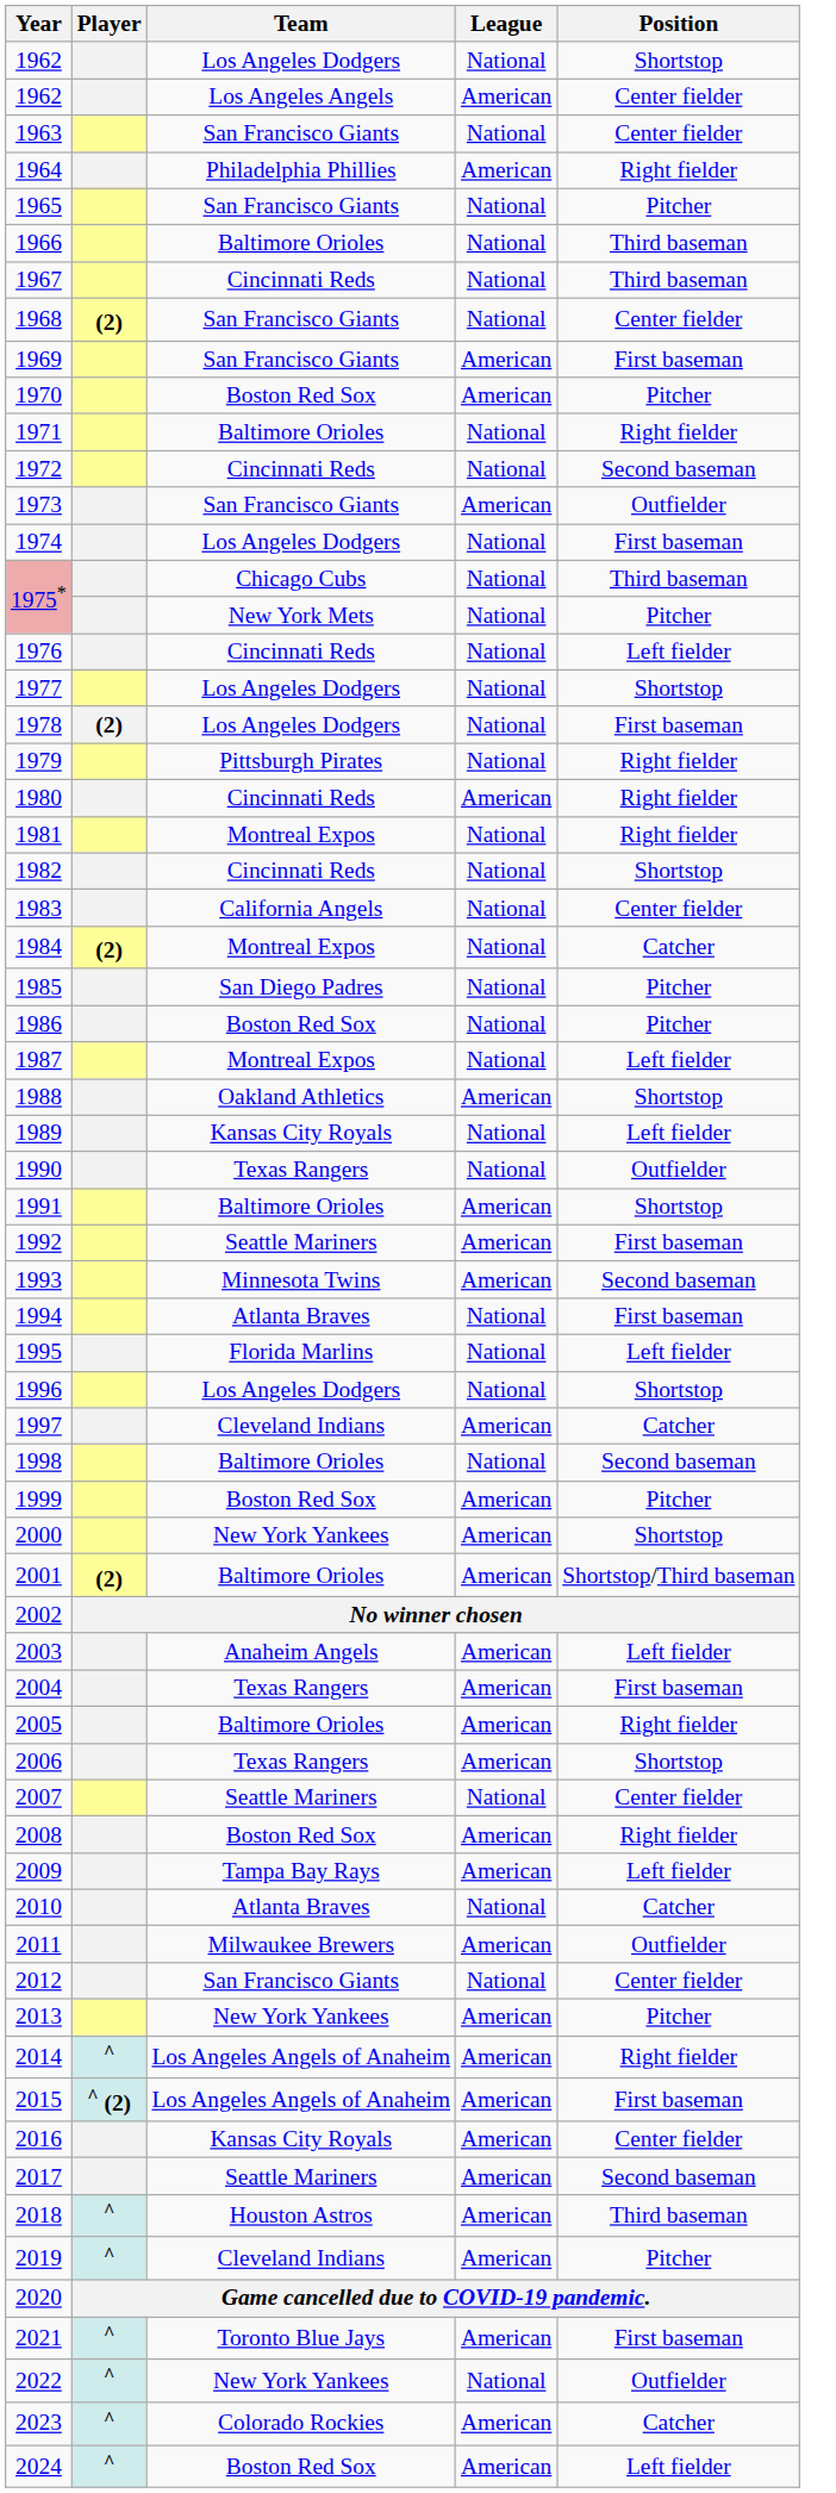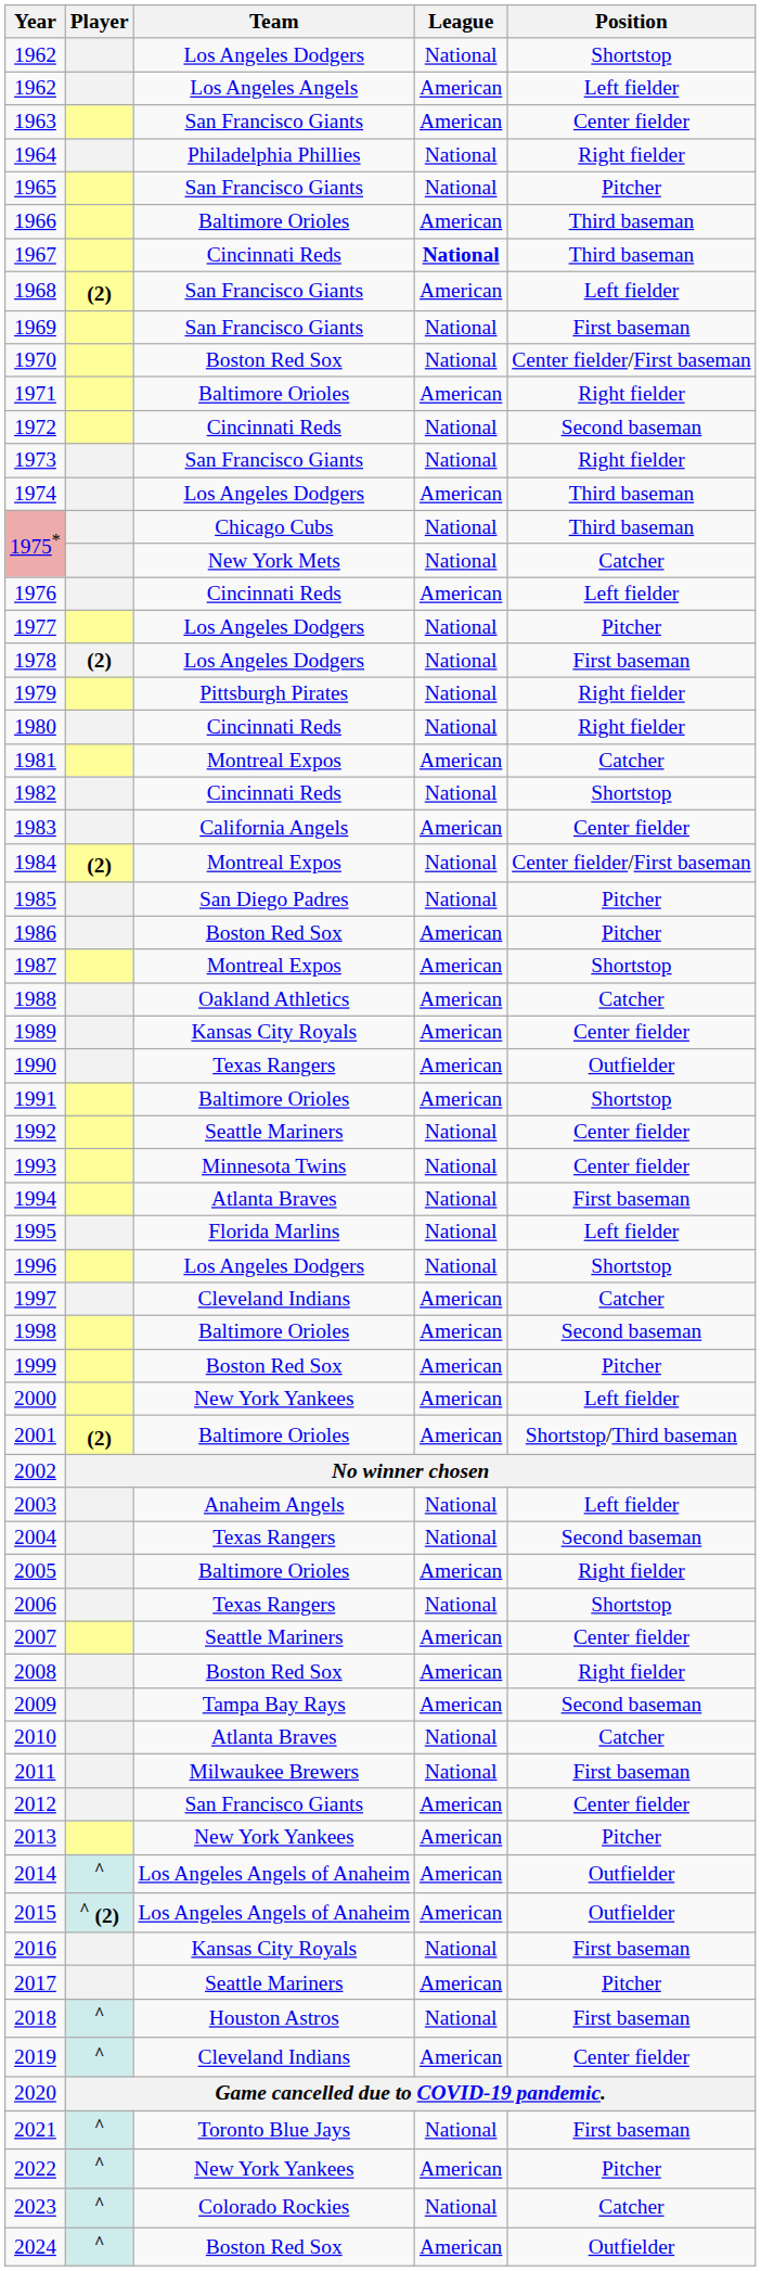1962 / Los Angeles Angels | Position: Center fielder -> Left fielder
1963 | League: National -> American
1964 | League: American -> National
1966 | League: National -> American
1967 | League: normal -> bold
1968 | League: National -> American
1968 | Position: Center fielder -> Left fielder
1969 | League: American -> National
1970 | League: American -> National
1970 | Position: Pitcher -> Center fielder/First baseman
1971 | League: National -> American
1973 | League: American -> National
1973 | Position: Outfielder -> Right fielder
1974 | League: National -> American
1974 | Position: First baseman -> Third baseman
1975* / New York Mets | Position: Pitcher -> Catcher
1976 | League: National -> American
1977 | Position: Shortstop -> Pitcher
1980 | League: American -> National
1981 | League: National -> American
1981 | Position: Right fielder -> Catcher
1983 | League: National -> American
1984 | Position: Catcher -> Center fielder/First baseman
1986 | League: National -> American
1987 | League: National -> American
1987 | Position: Left fielder -> Shortstop
1988 | Position: Shortstop -> Catcher
1989 | League: National -> American
1989 | Position: Left fielder -> Center fielder
1990 | League: National -> American
1992 | League: American -> National
1992 | Position: First baseman -> Center fielder
1993 | League: American -> National
1993 | Position: Second baseman -> Center fielder
1998 | League: National -> American
2000 | Position: Shortstop -> Left fielder
2003 | League: American -> National
2004 | League: American -> National
2004 | Position: First baseman -> Second baseman
2006 | League: American -> National
2007 | League: National -> American
2009 | Position: Left fielder -> Second baseman
2011 | League: American -> National
2011 | Position: Outfielder -> First baseman
2012 | League: National -> American
2014 | Position: Right fielder -> Outfielder
2015 | Position: First baseman -> Outfielder
2016 | League: American -> National
2016 | Position: Center fielder -> First baseman
2017 | Position: Second baseman -> Pitcher
2018 | League: American -> National
2018 | Position: Third baseman -> First baseman
2019 | Position: Pitcher -> Center fielder
2021 | League: American -> National
2022 | League: National -> American
2022 | Position: Outfielder -> Pitcher
2023 | League: American -> National
2024 | Position: Left fielder -> Outfielder
